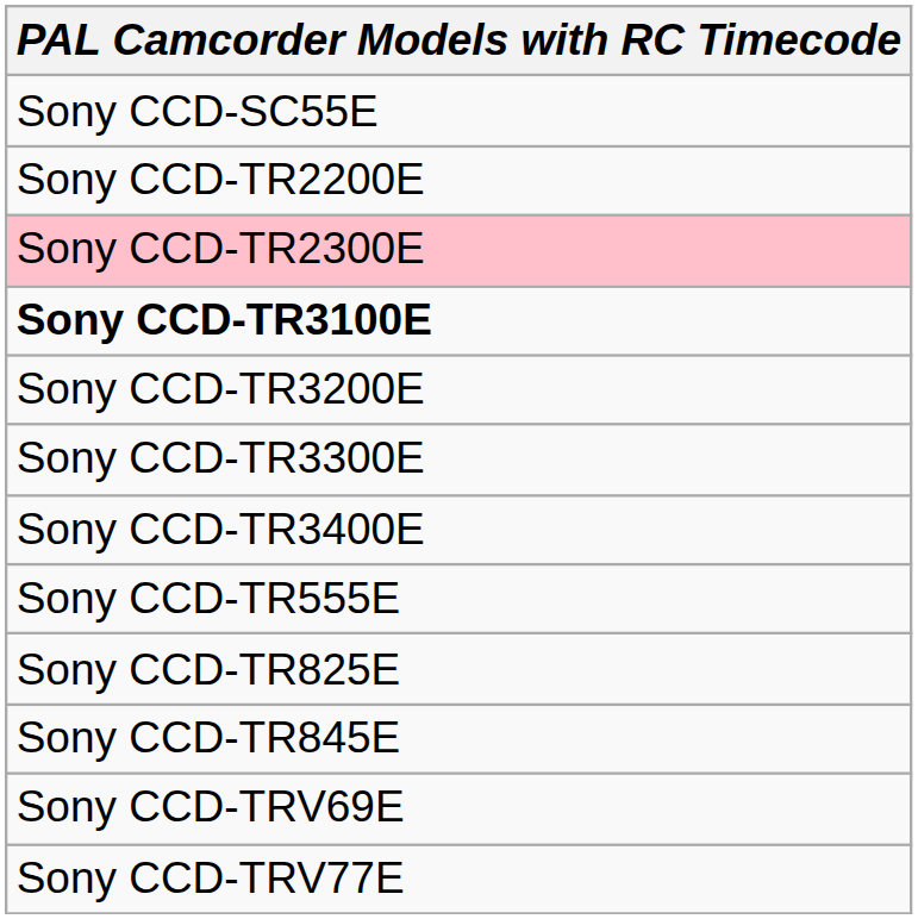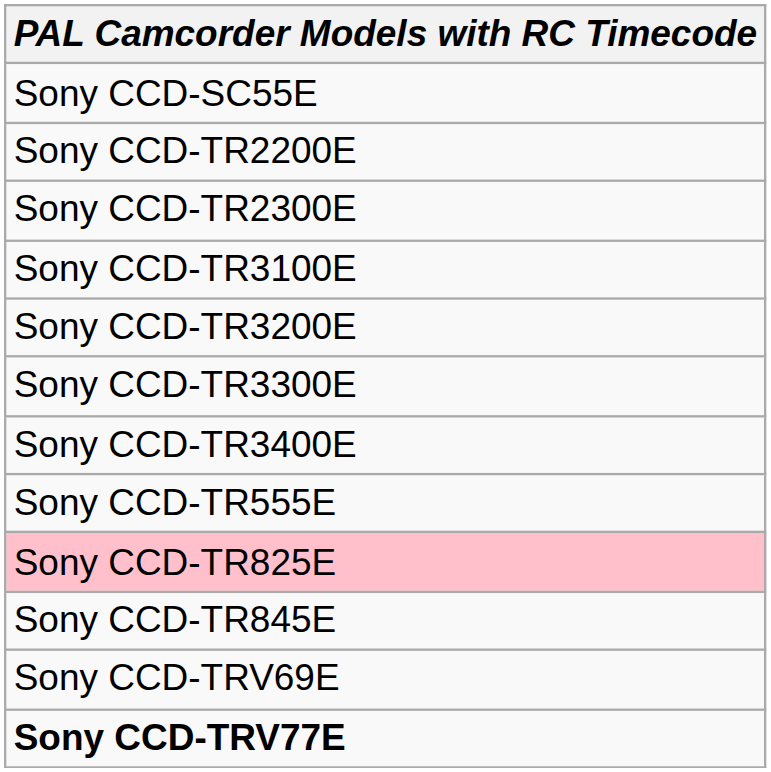row 4 | column 1: pink background -> no background
row 5 | column 1: bold -> normal
row 10 | column 1: no background -> pink background
row 13 | column 1: normal -> bold
